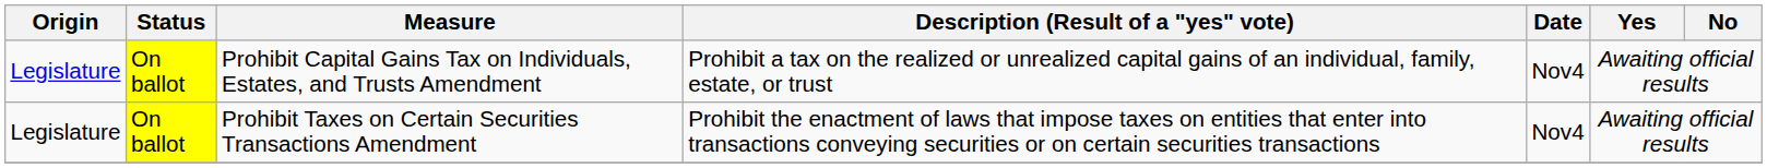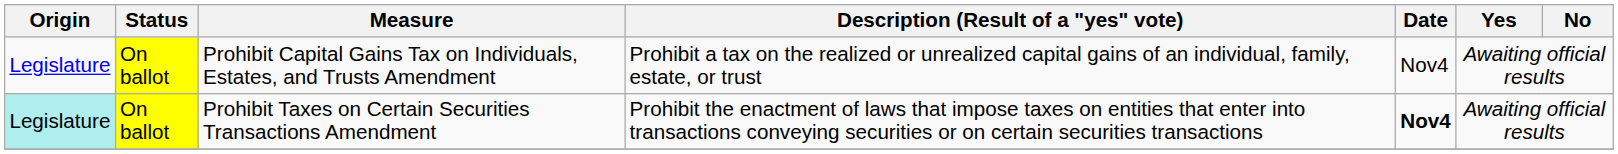Prohibit Taxes on Certain Securities Transactions Amendment | Origin: no background -> paleturquoise background
Prohibit Taxes on Certain Securities Transactions Amendment | Date: normal -> bold
